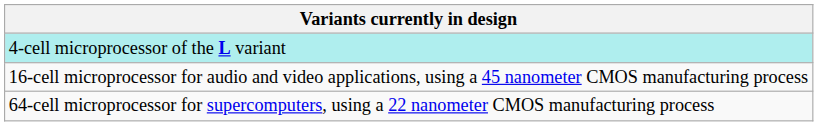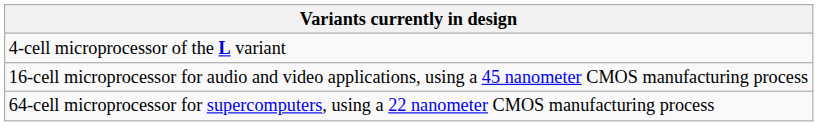row 2 | column 1: paleturquoise background -> no background
